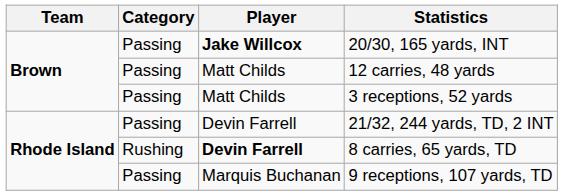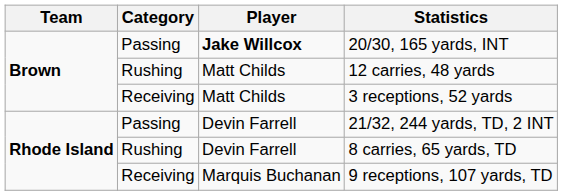12 carries, 48 yards | Category: Passing -> Rushing
3 receptions, 52 yards | Category: Passing -> Receiving
8 carries, 65 yards, TD | Player: bold -> normal
9 receptions, 107 yards, TD | Category: Passing -> Receiving
